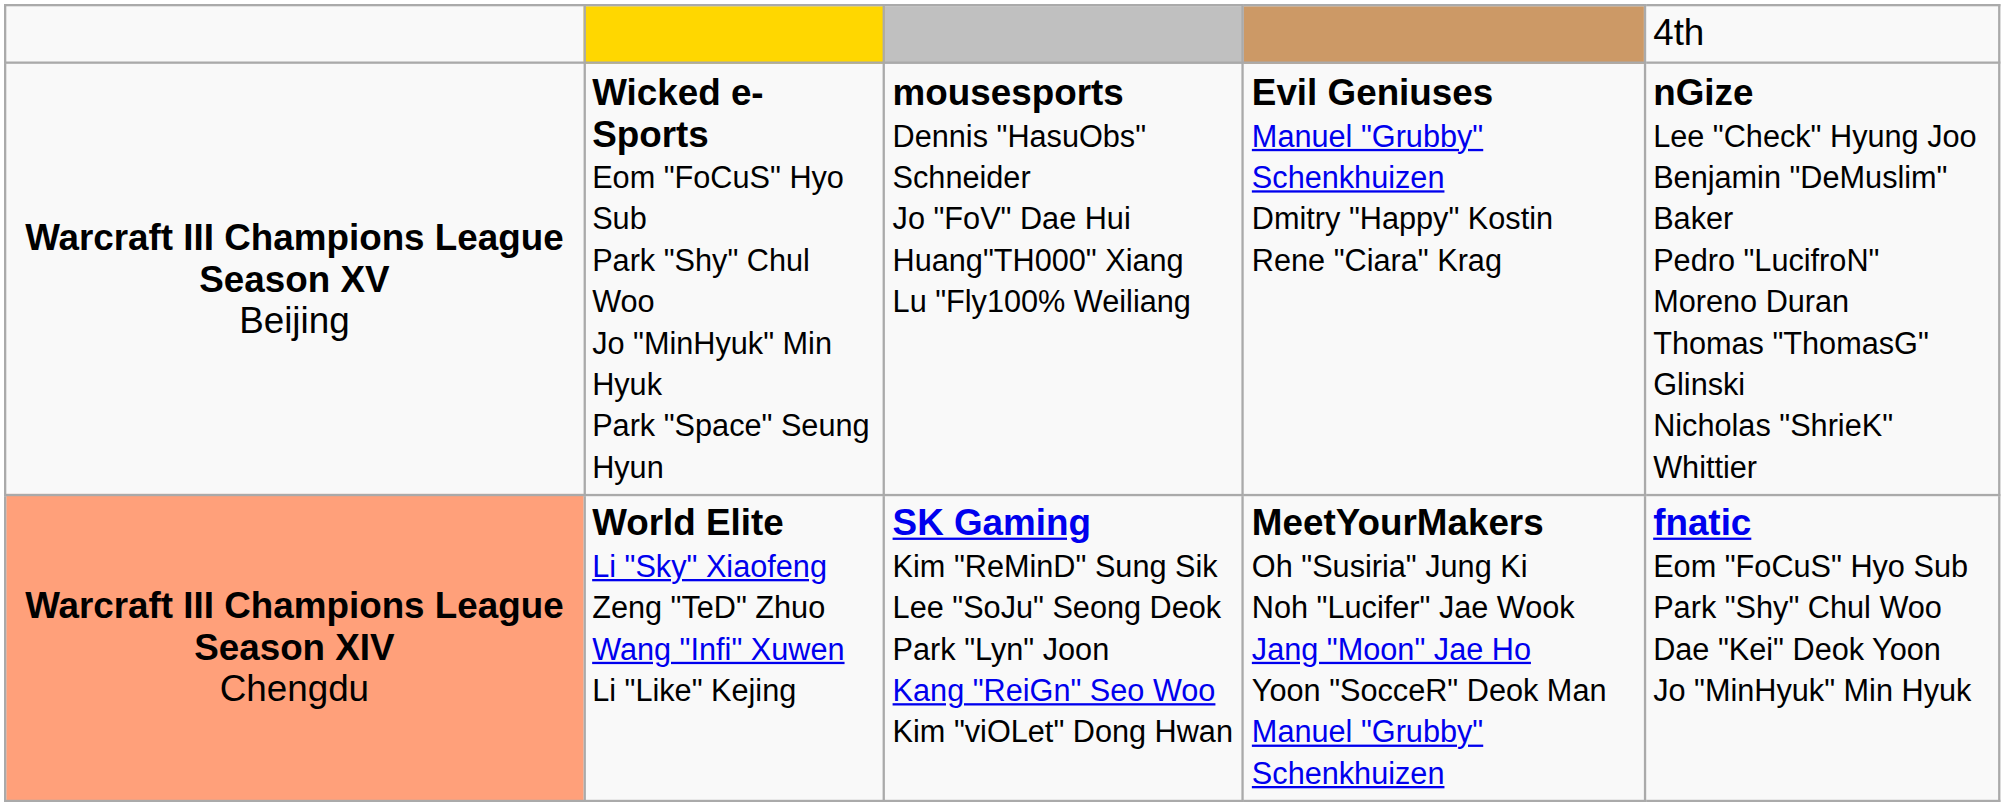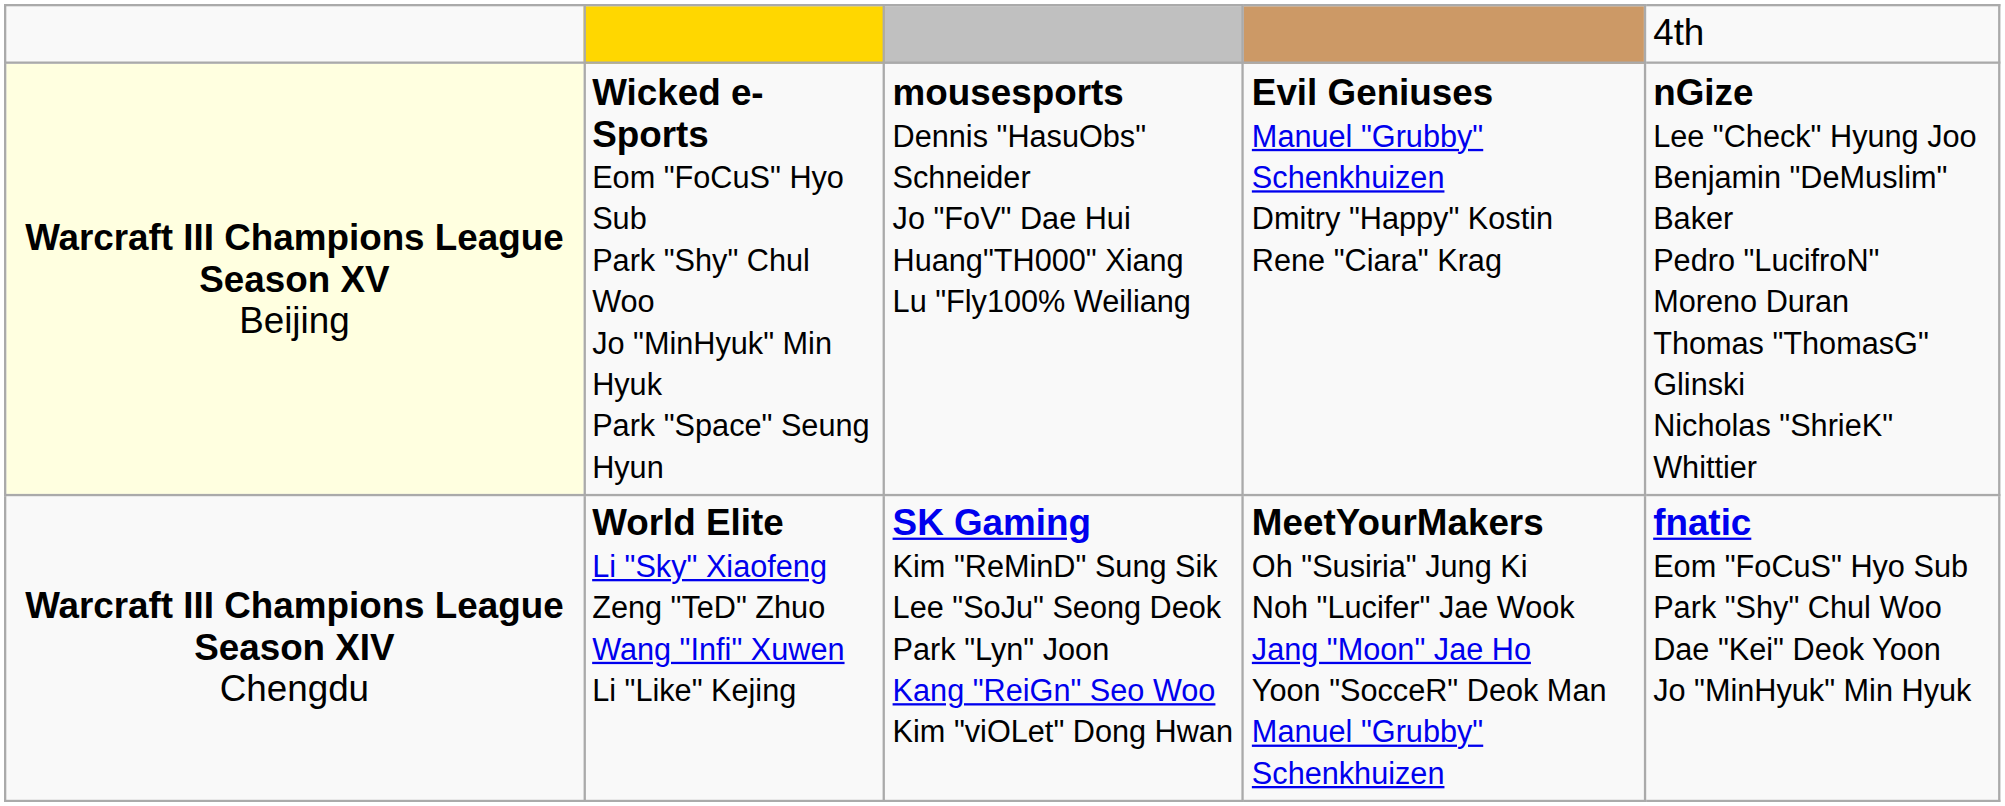Warcraft III Champions League Season XV Beijing | column 1: no background -> lightyellow background
Warcraft III Champions League Season XIV Chengdu | column 1: lightsalmon background -> no background
